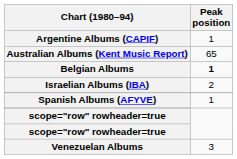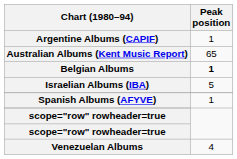Israelian Albums (IBA) | Peak position: 2 -> 5
Venezuelan Albums | Peak position: 3 -> 4
